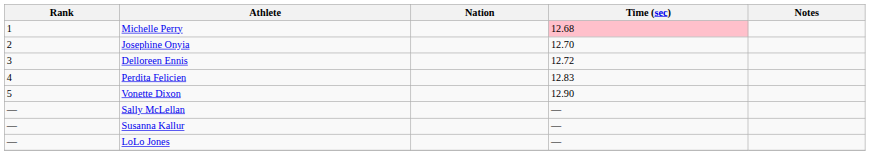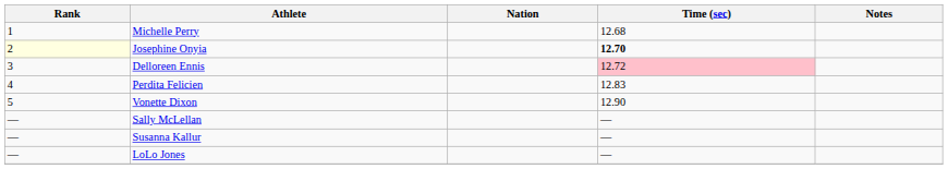Michelle Perry | Time (sec): pink background -> no background
Josephine Onyia | Rank: no background -> lightyellow background
Josephine Onyia | Time (sec): normal -> bold
Delloreen Ennis | Time (sec): no background -> pink background
